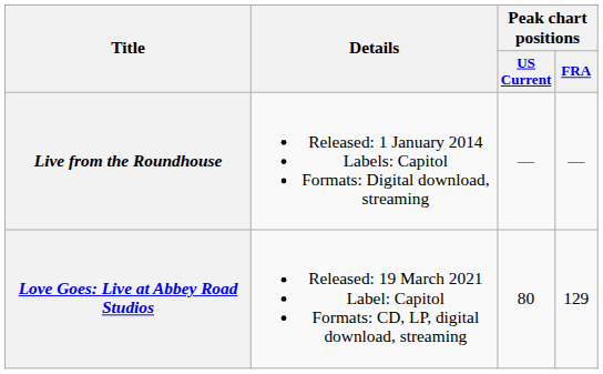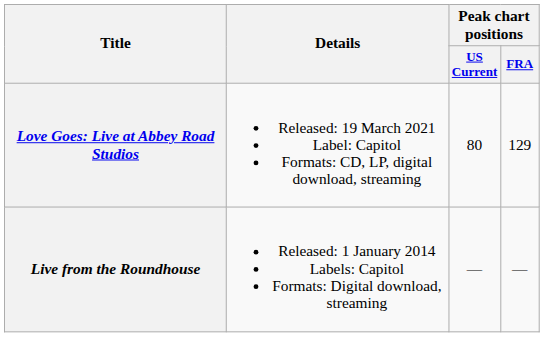rows swapped: Live from the Roundhouse <-> Love Goes: Live at Abbey Road Studios
